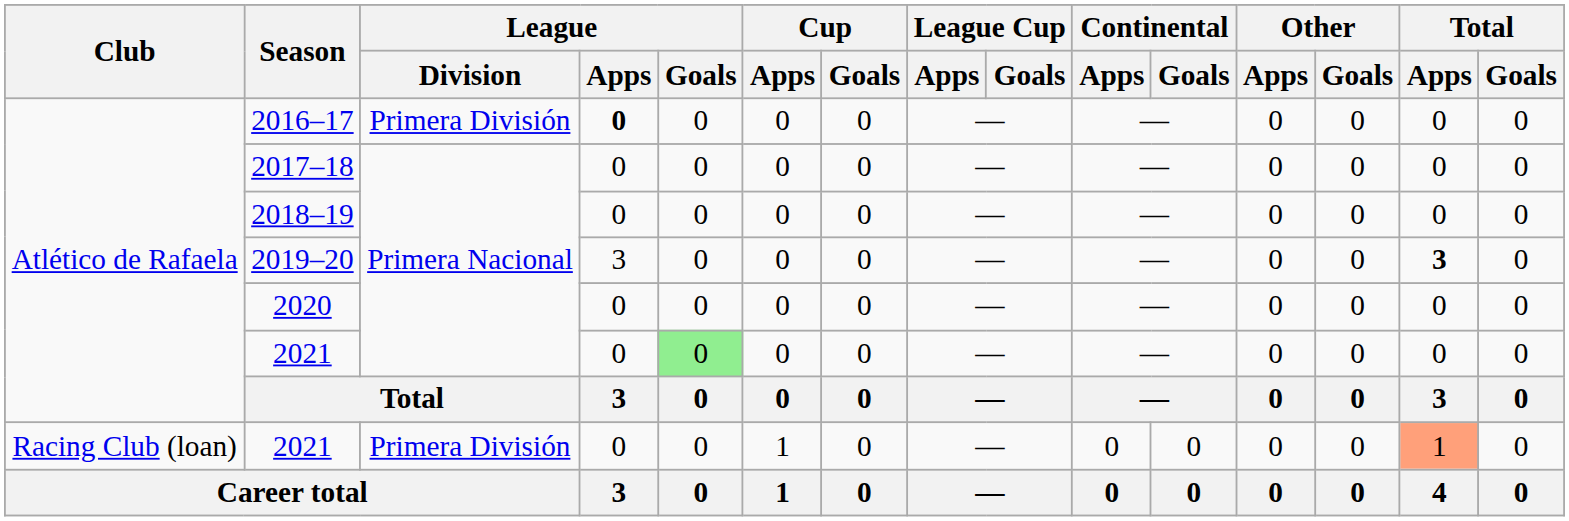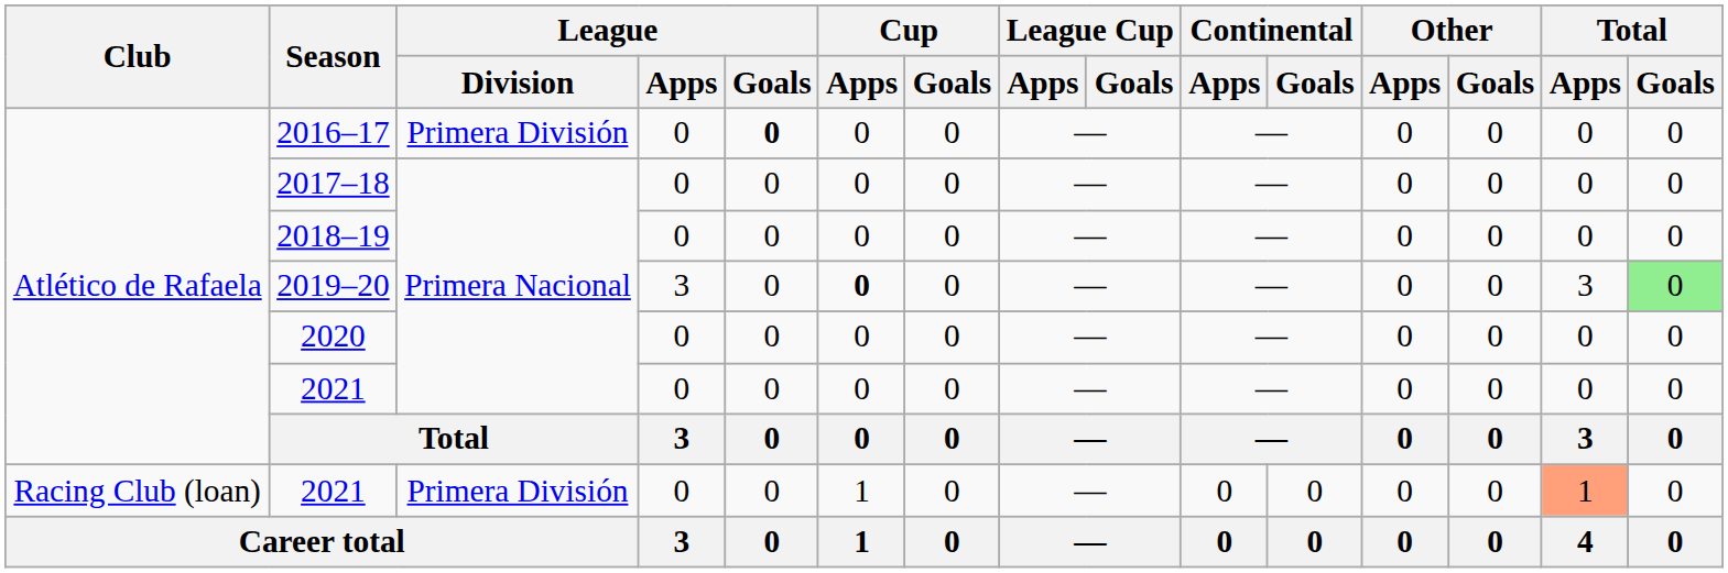2016–17 | League / Apps: bold -> normal
2016–17 | League / Goals: normal -> bold
2019–20 | Cup / Apps: normal -> bold
2019–20 | Total / Apps: bold -> normal
2019–20 | Total / Goals: no background -> lightgreen background
Atlético de Rafaela / 2021 | League / Goals: lightgreen background -> no background
